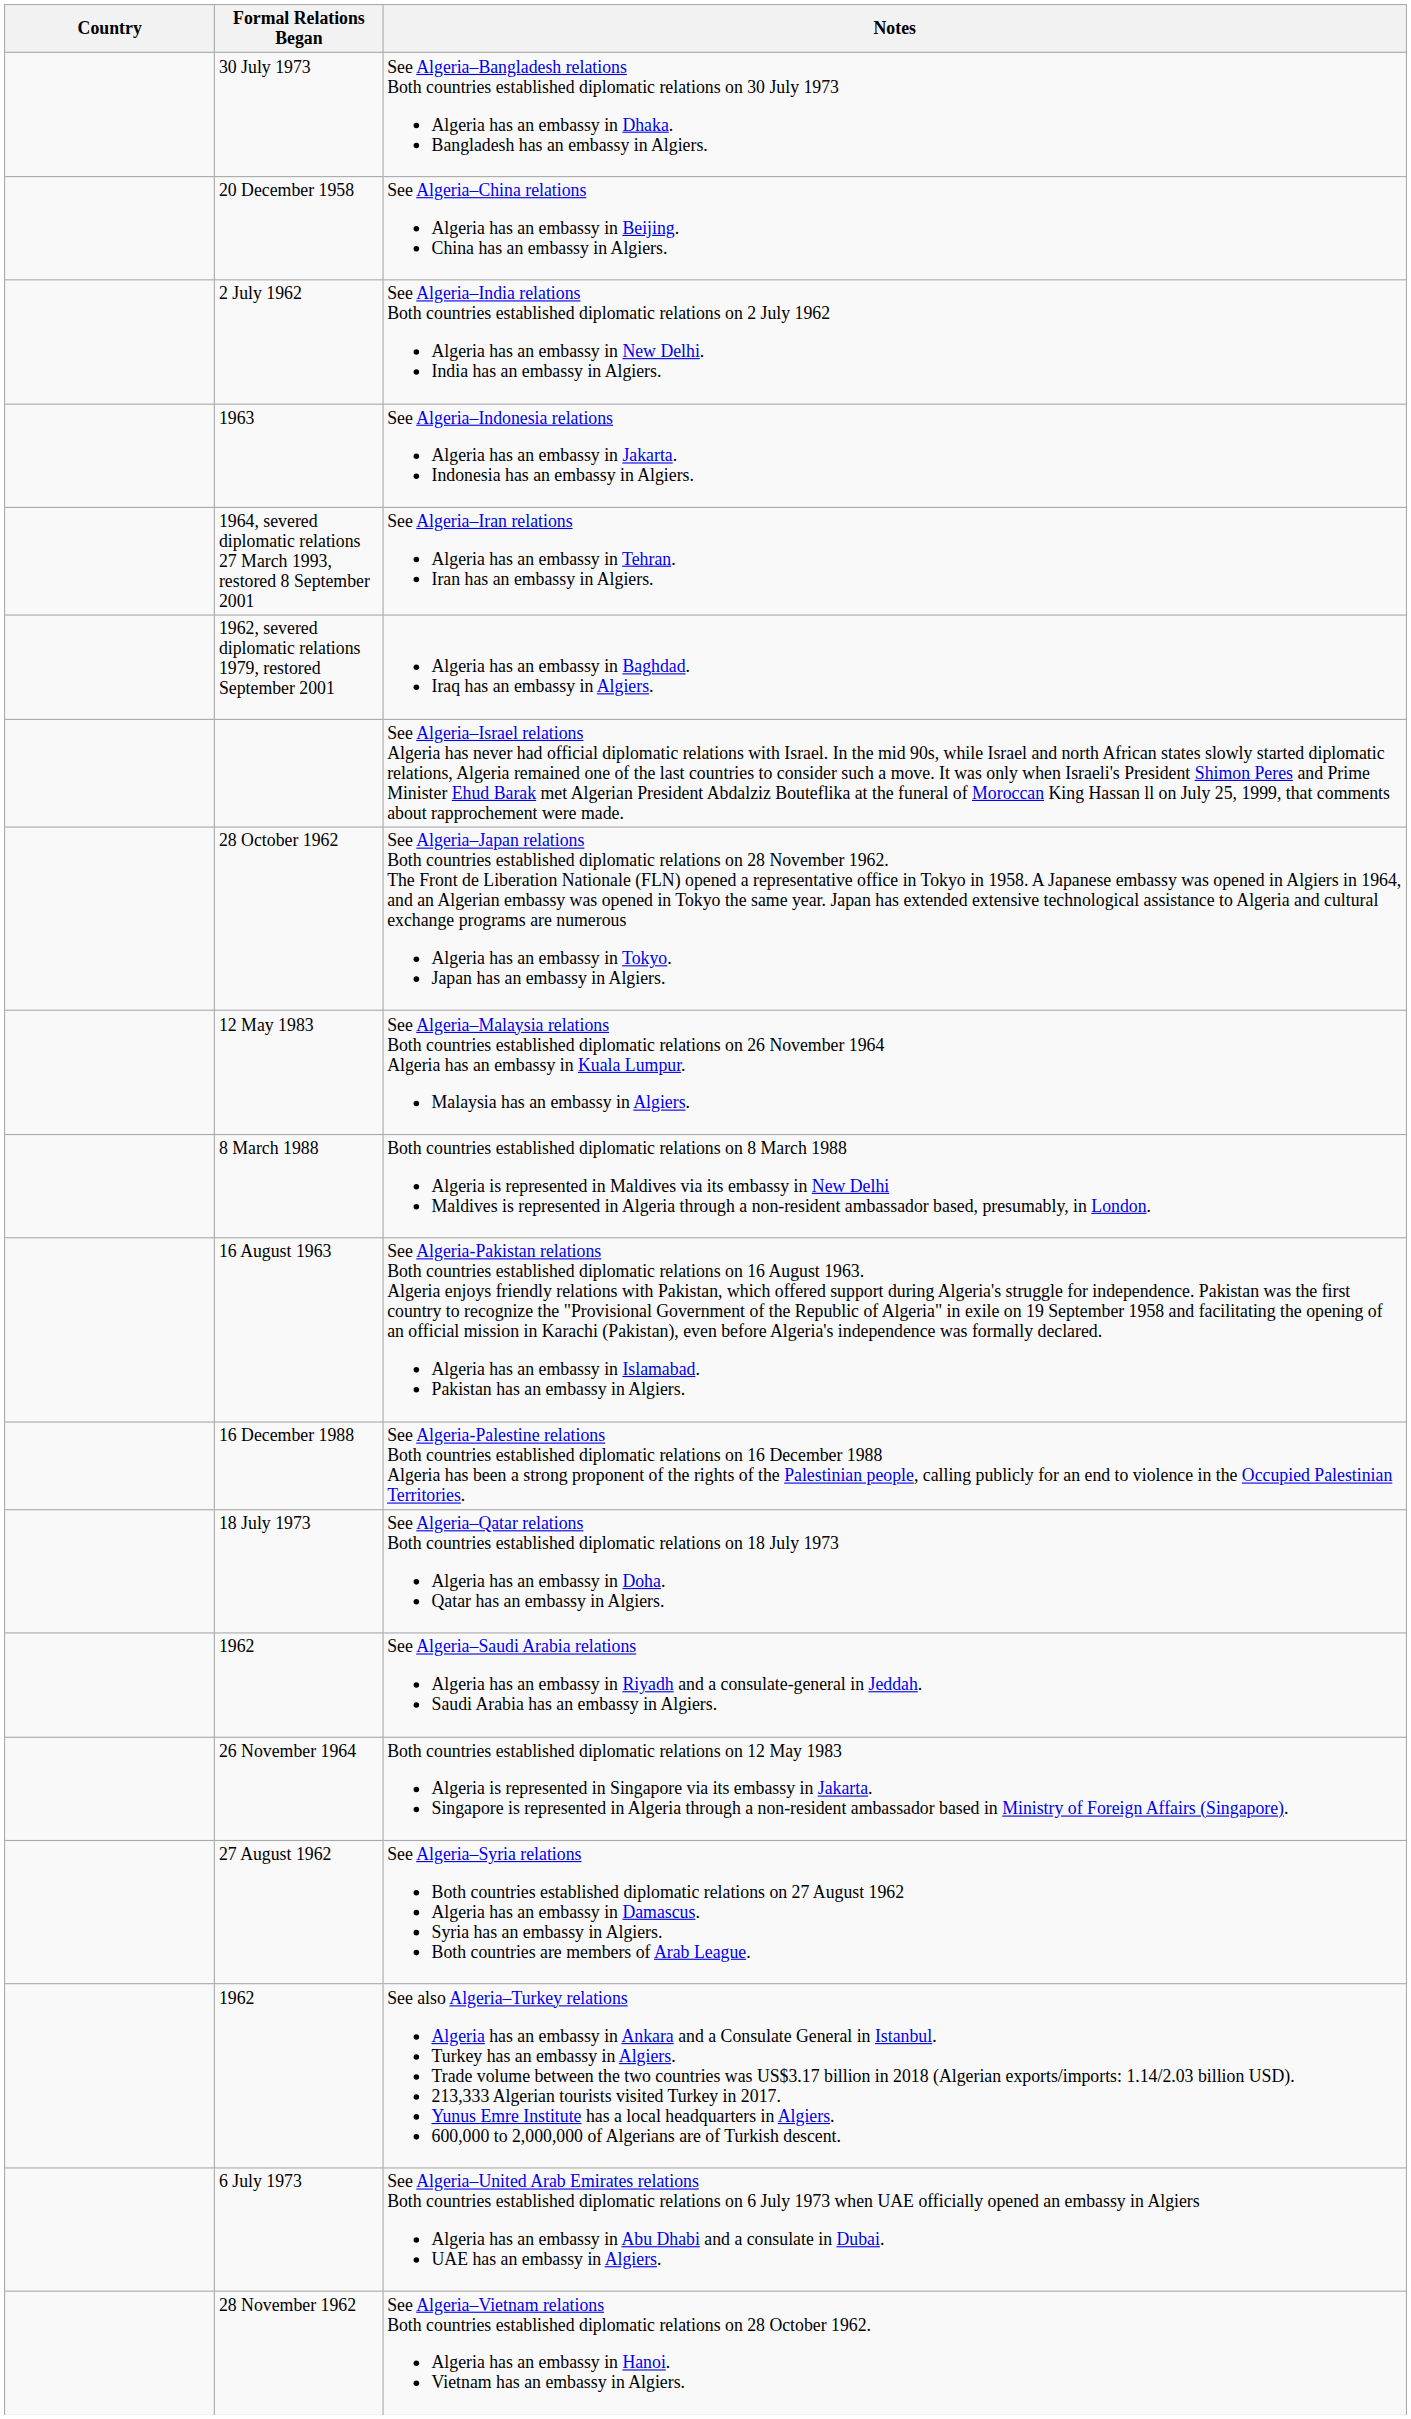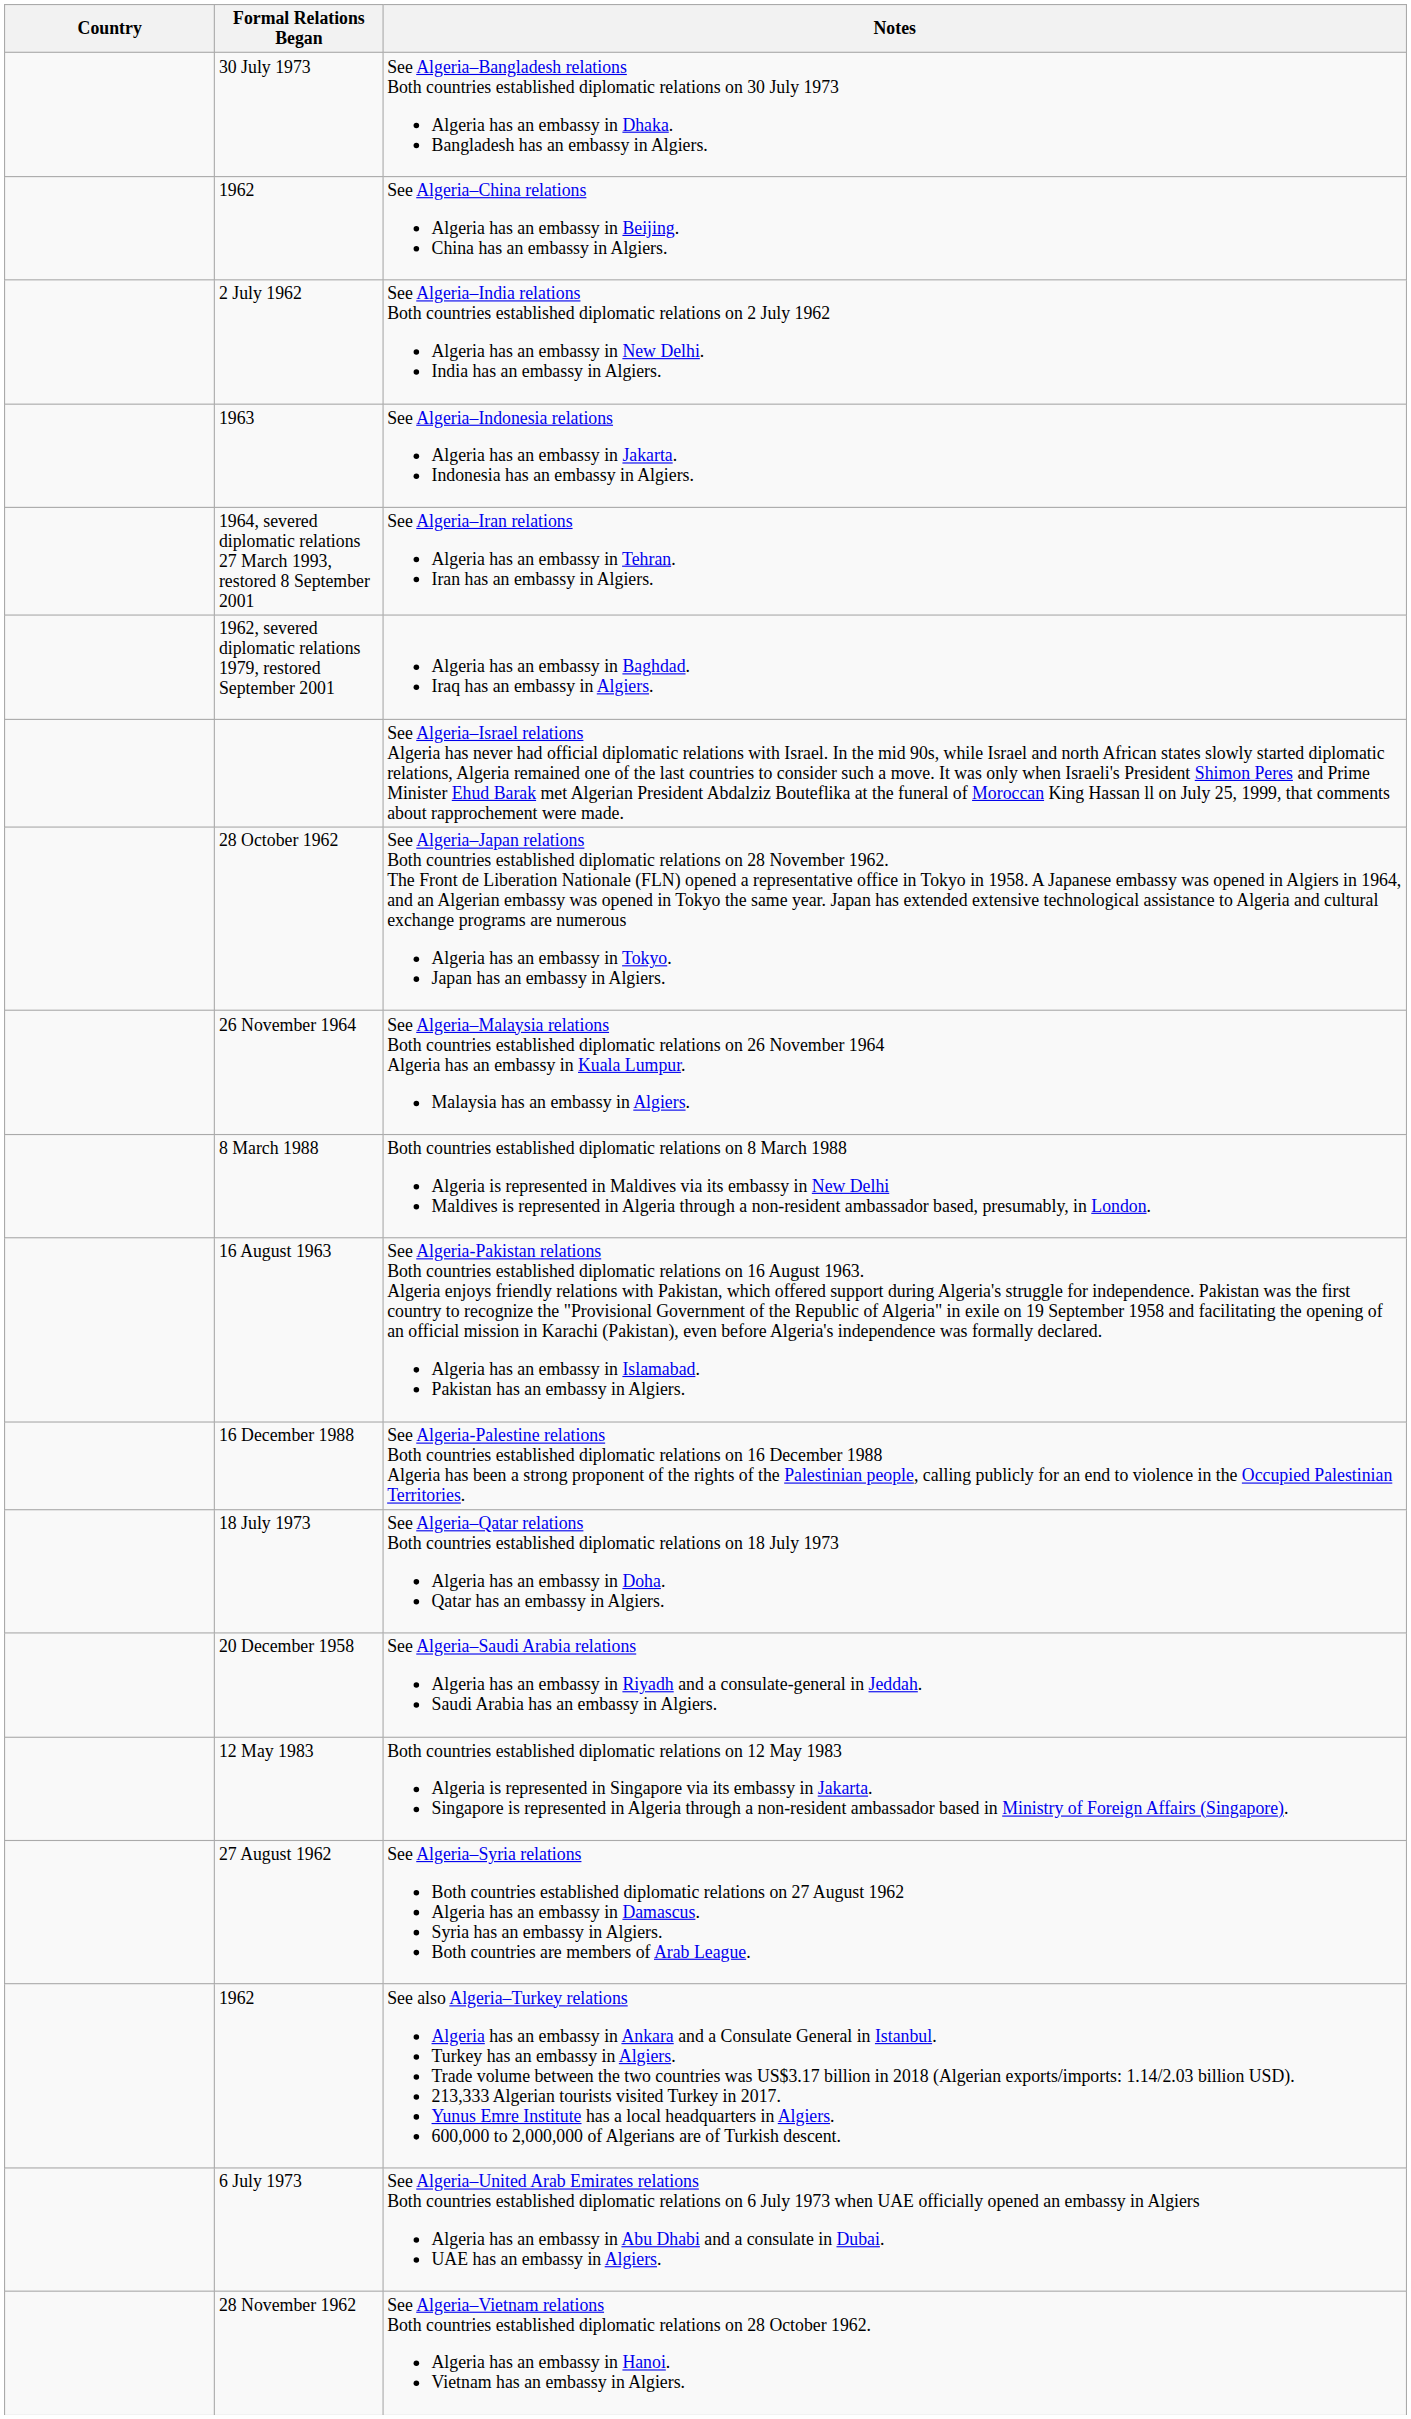row 3 | Formal Relations Began: 20 December 1958 -> 1962
row 10 | Formal Relations Began: 12 May 1983 -> 26 November 1964
row 15 | Formal Relations Began: 1962 -> 20 December 1958
row 16 | Formal Relations Began: 26 November 1964 -> 12 May 1983
